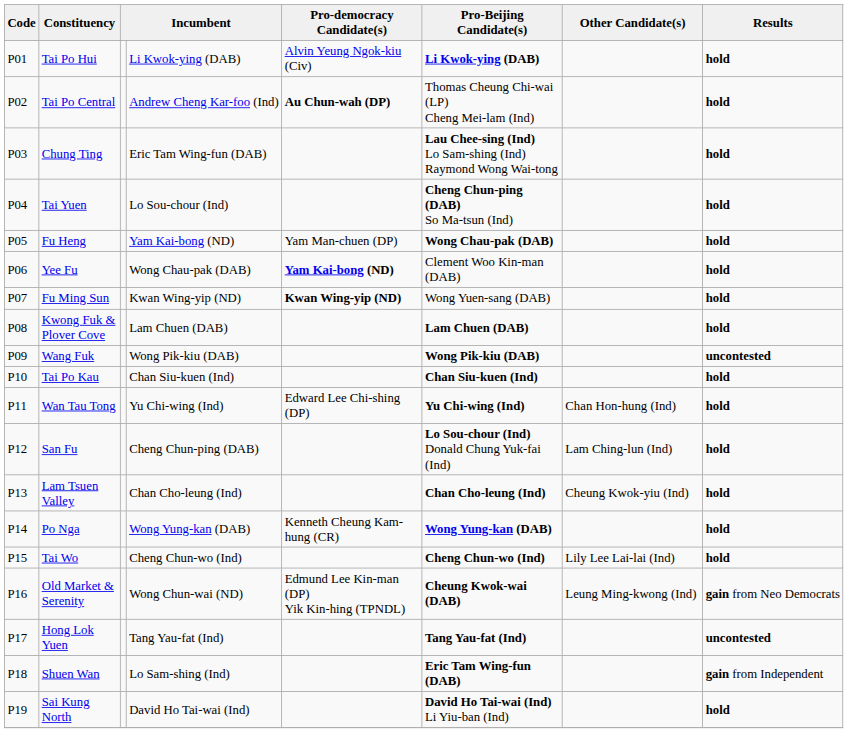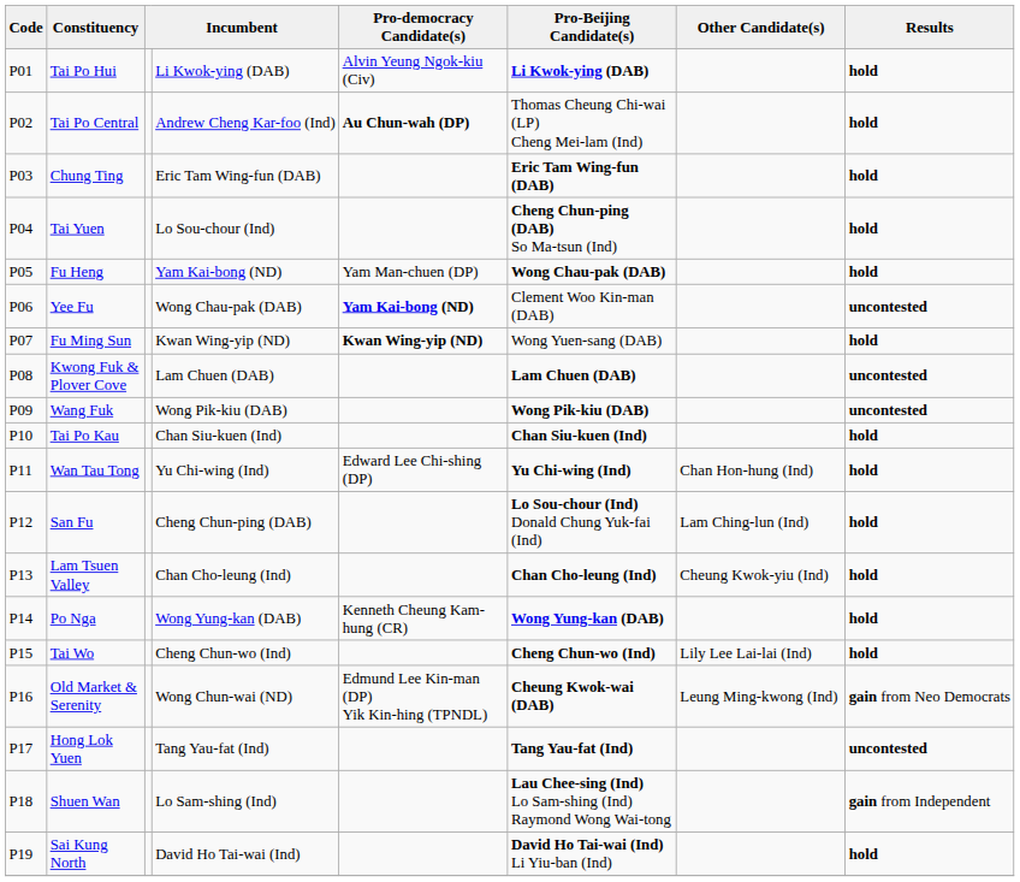Chung Ting | Pro-Beijing Candidate(s): Lau Chee-sing (Ind) Lo Sam-shing (Ind) Raymond Wong Wai-tong -> Eric Tam Wing-fun (DAB)
Yee Fu | column 8: hold -> uncontested
Kwong Fuk & Plover Cove | column 8: hold -> uncontested
Shuen Wan | Pro-Beijing Candidate(s): Eric Tam Wing-fun (DAB) -> Lau Chee-sing (Ind) Lo Sam-shing (Ind) Raymond Wong Wai-tong
